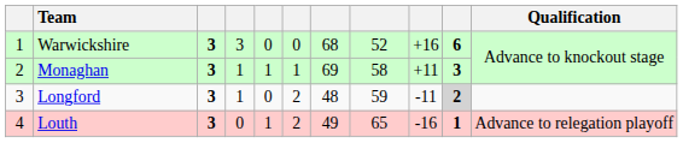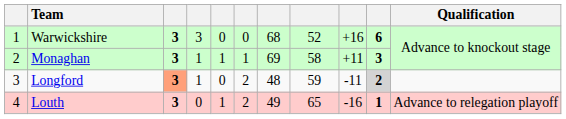Longford | column 3: no background -> lightsalmon background
